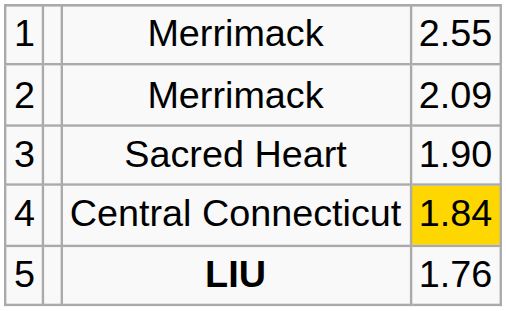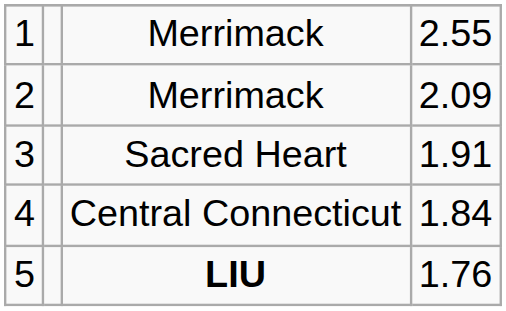3 | column 4: 1.90 -> 1.91
4 | column 4: gold background -> no background
